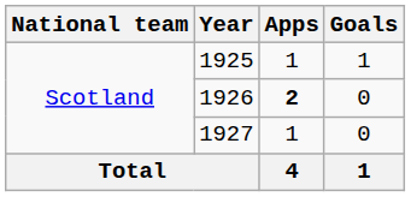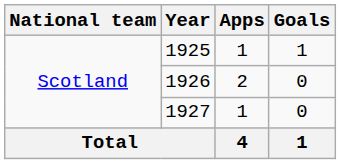1926 | Apps: bold -> normal
